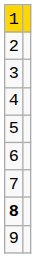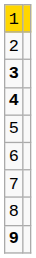3 | column 1: normal -> bold
4 | column 1: normal -> bold
8 | column 1: bold -> normal
9 | column 1: normal -> bold
